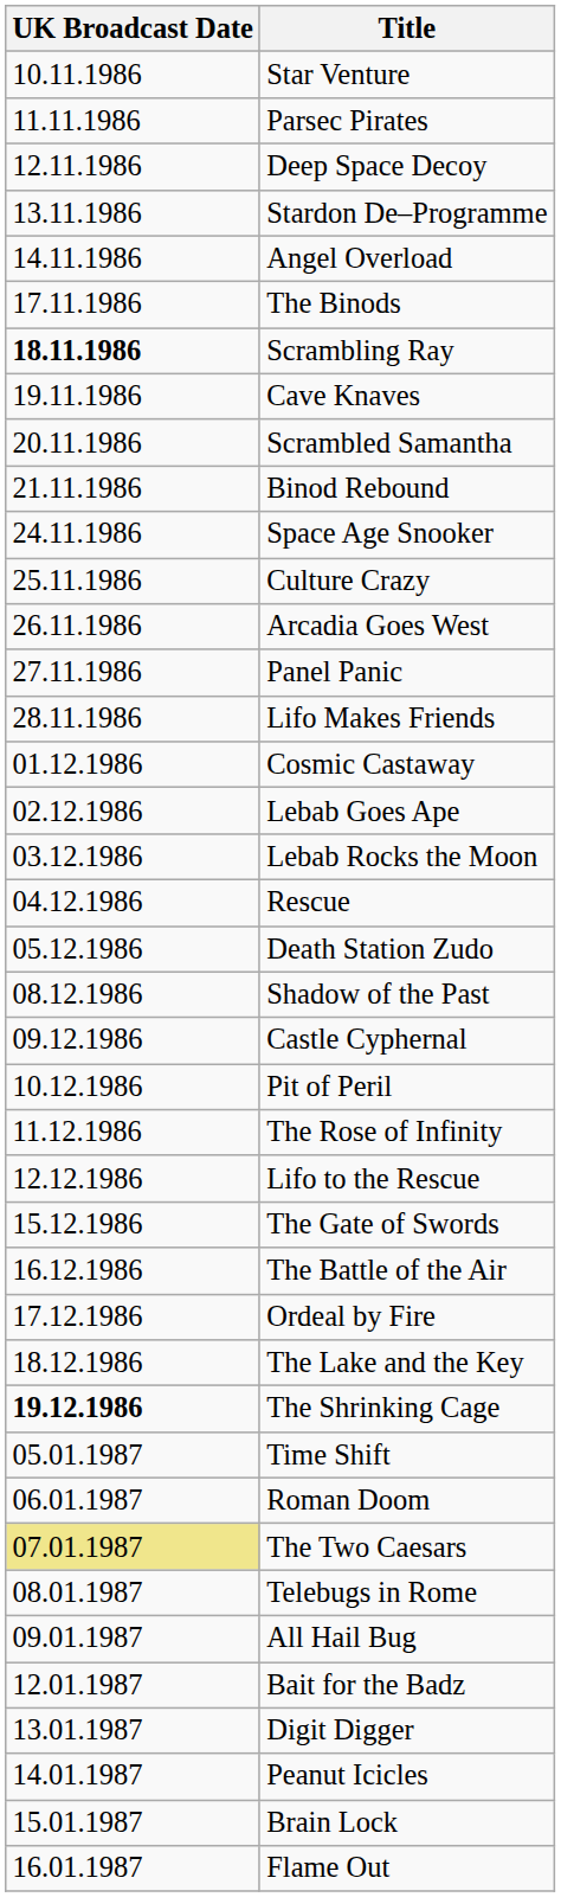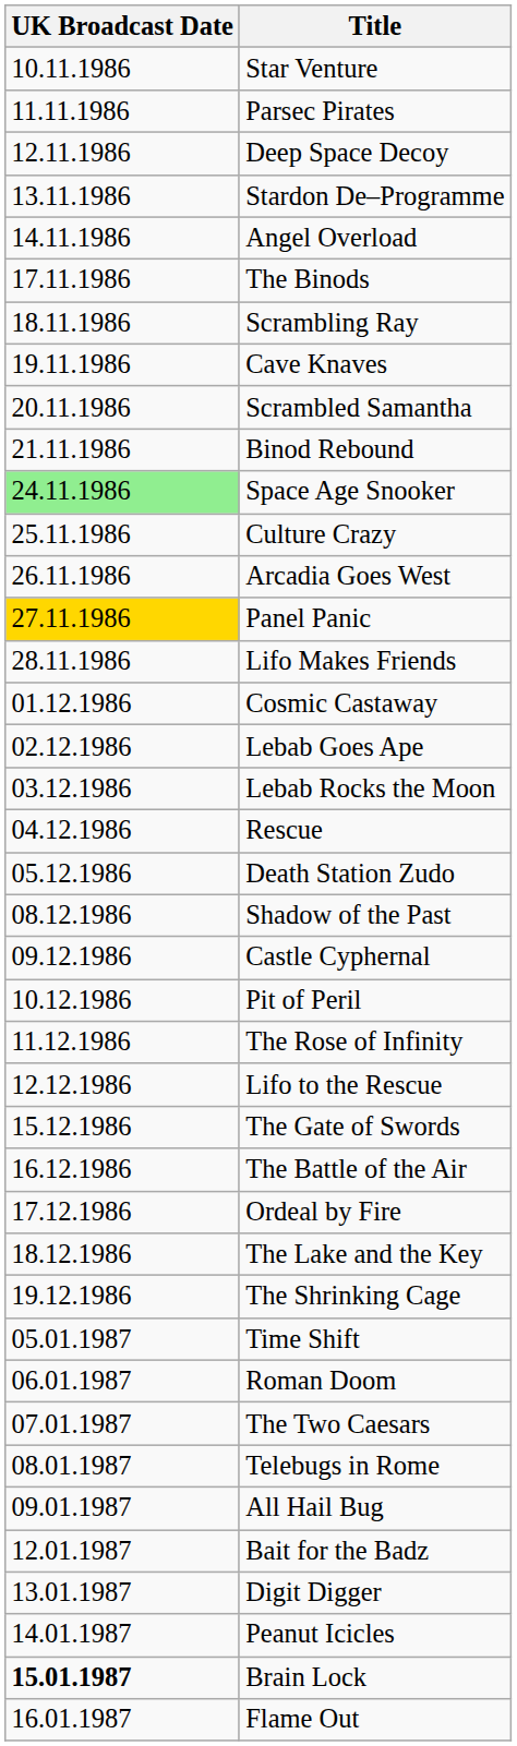Scrambling Ray | UK Broadcast Date: bold -> normal
Space Age Snooker | UK Broadcast Date: no background -> lightgreen background
Panel Panic | UK Broadcast Date: no background -> gold background
The Shrinking Cage | UK Broadcast Date: bold -> normal
The Two Caesars | UK Broadcast Date: khaki background -> no background
Brain Lock | UK Broadcast Date: normal -> bold
